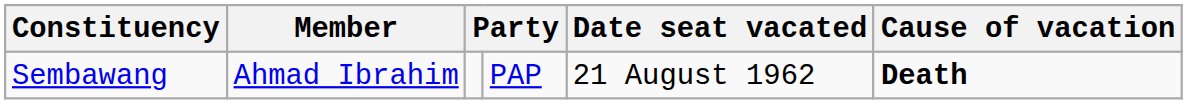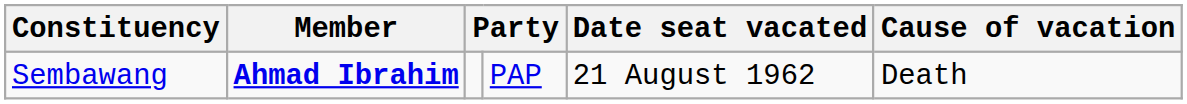Sembawang | Member: normal -> bold
Sembawang | Cause of vacation: bold -> normal
